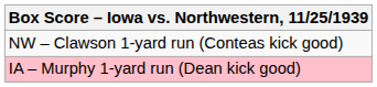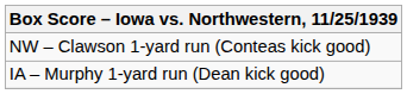row 3 | column 1: pink background -> no background
